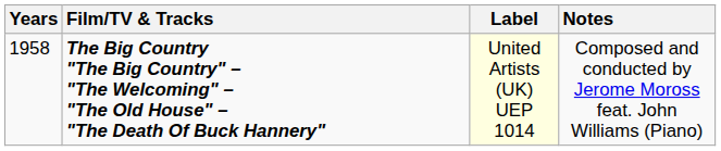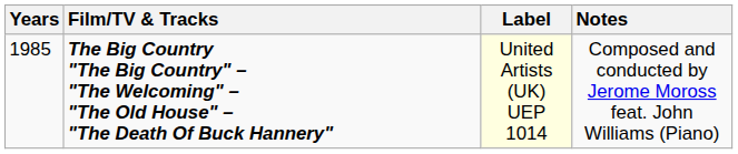row 2 | Years: 1958 -> 1985
